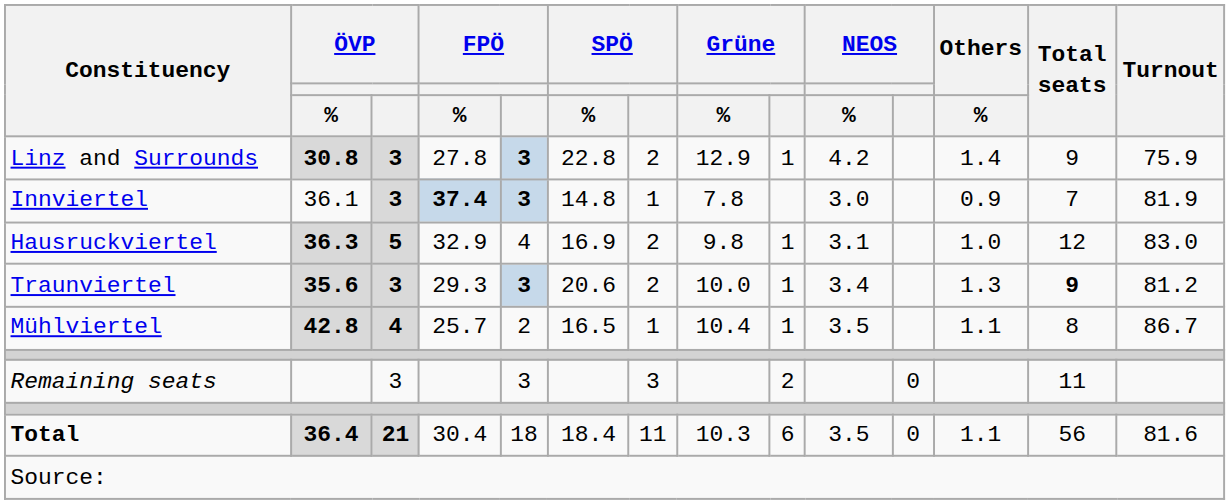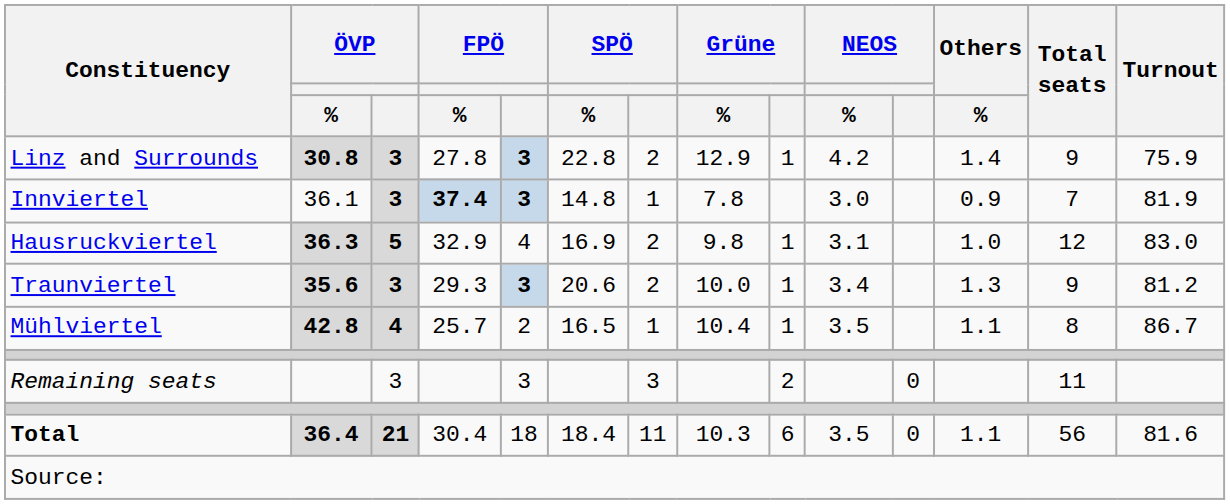Traunviertel | Total seats: bold -> normal
